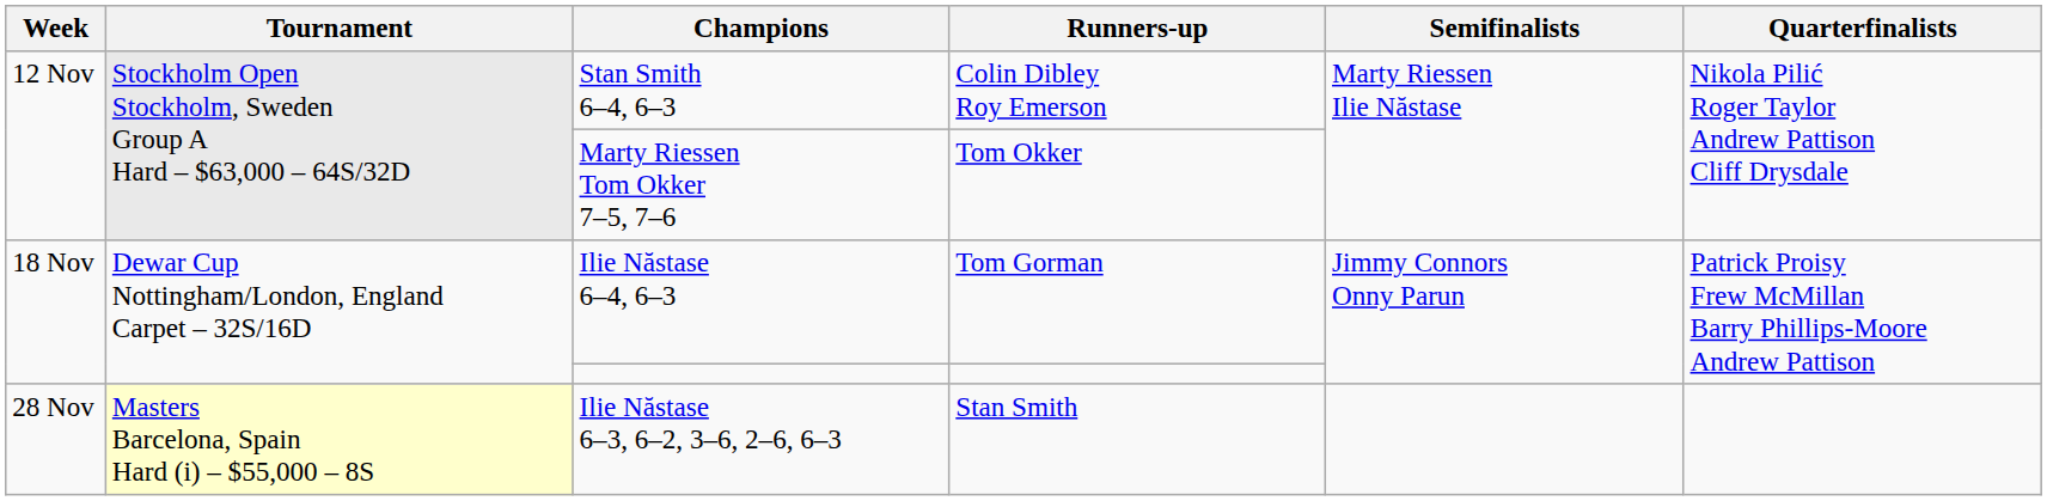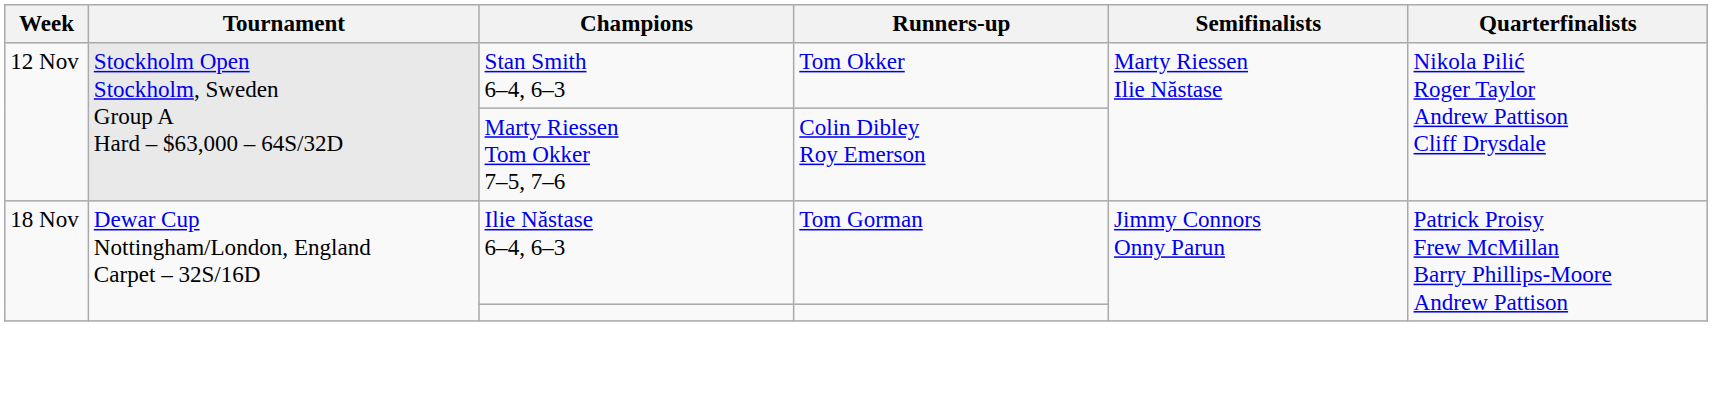Stan Smith 6–4, 6–3 | Runners-up: Colin Dibley Roy Emerson -> Tom Okker
Marty Riessen Tom Okker 7–5, 7–6 | Runners-up: Tom Okker -> Colin Dibley Roy Emerson
- row: 28 Nov | Masters Barcelona, Spain Hard (i) – $55,000 – 8S | Ilie Năstase 6–3, 6–2, 3–6, 2–6, 6–3 | Stan Smith
